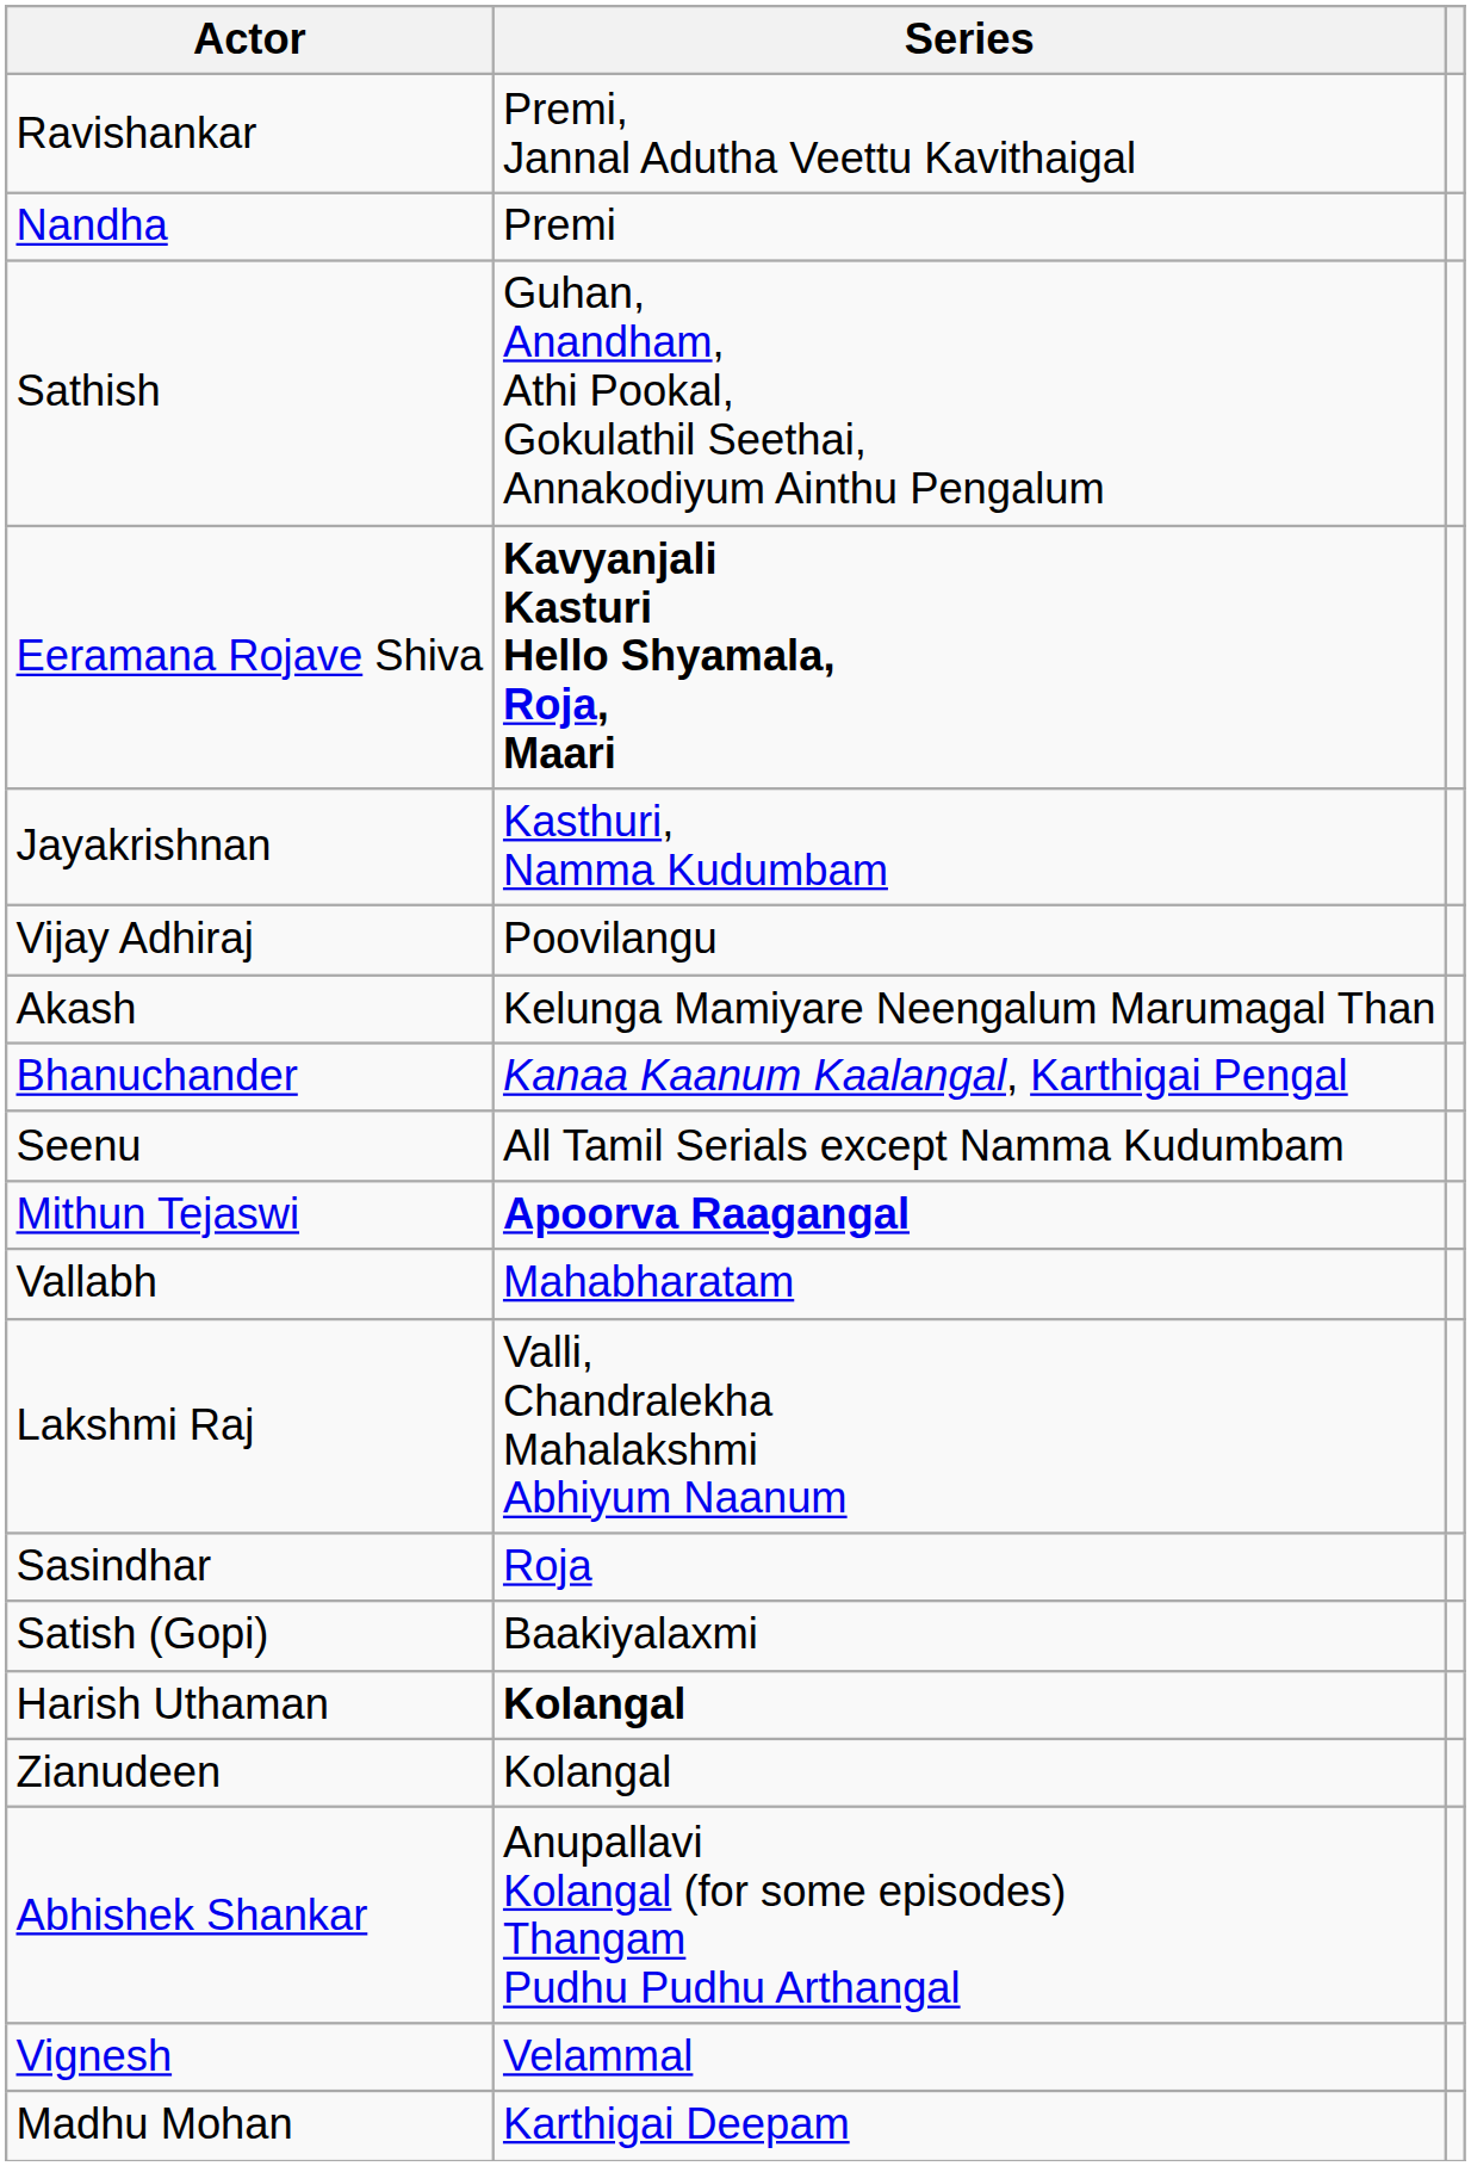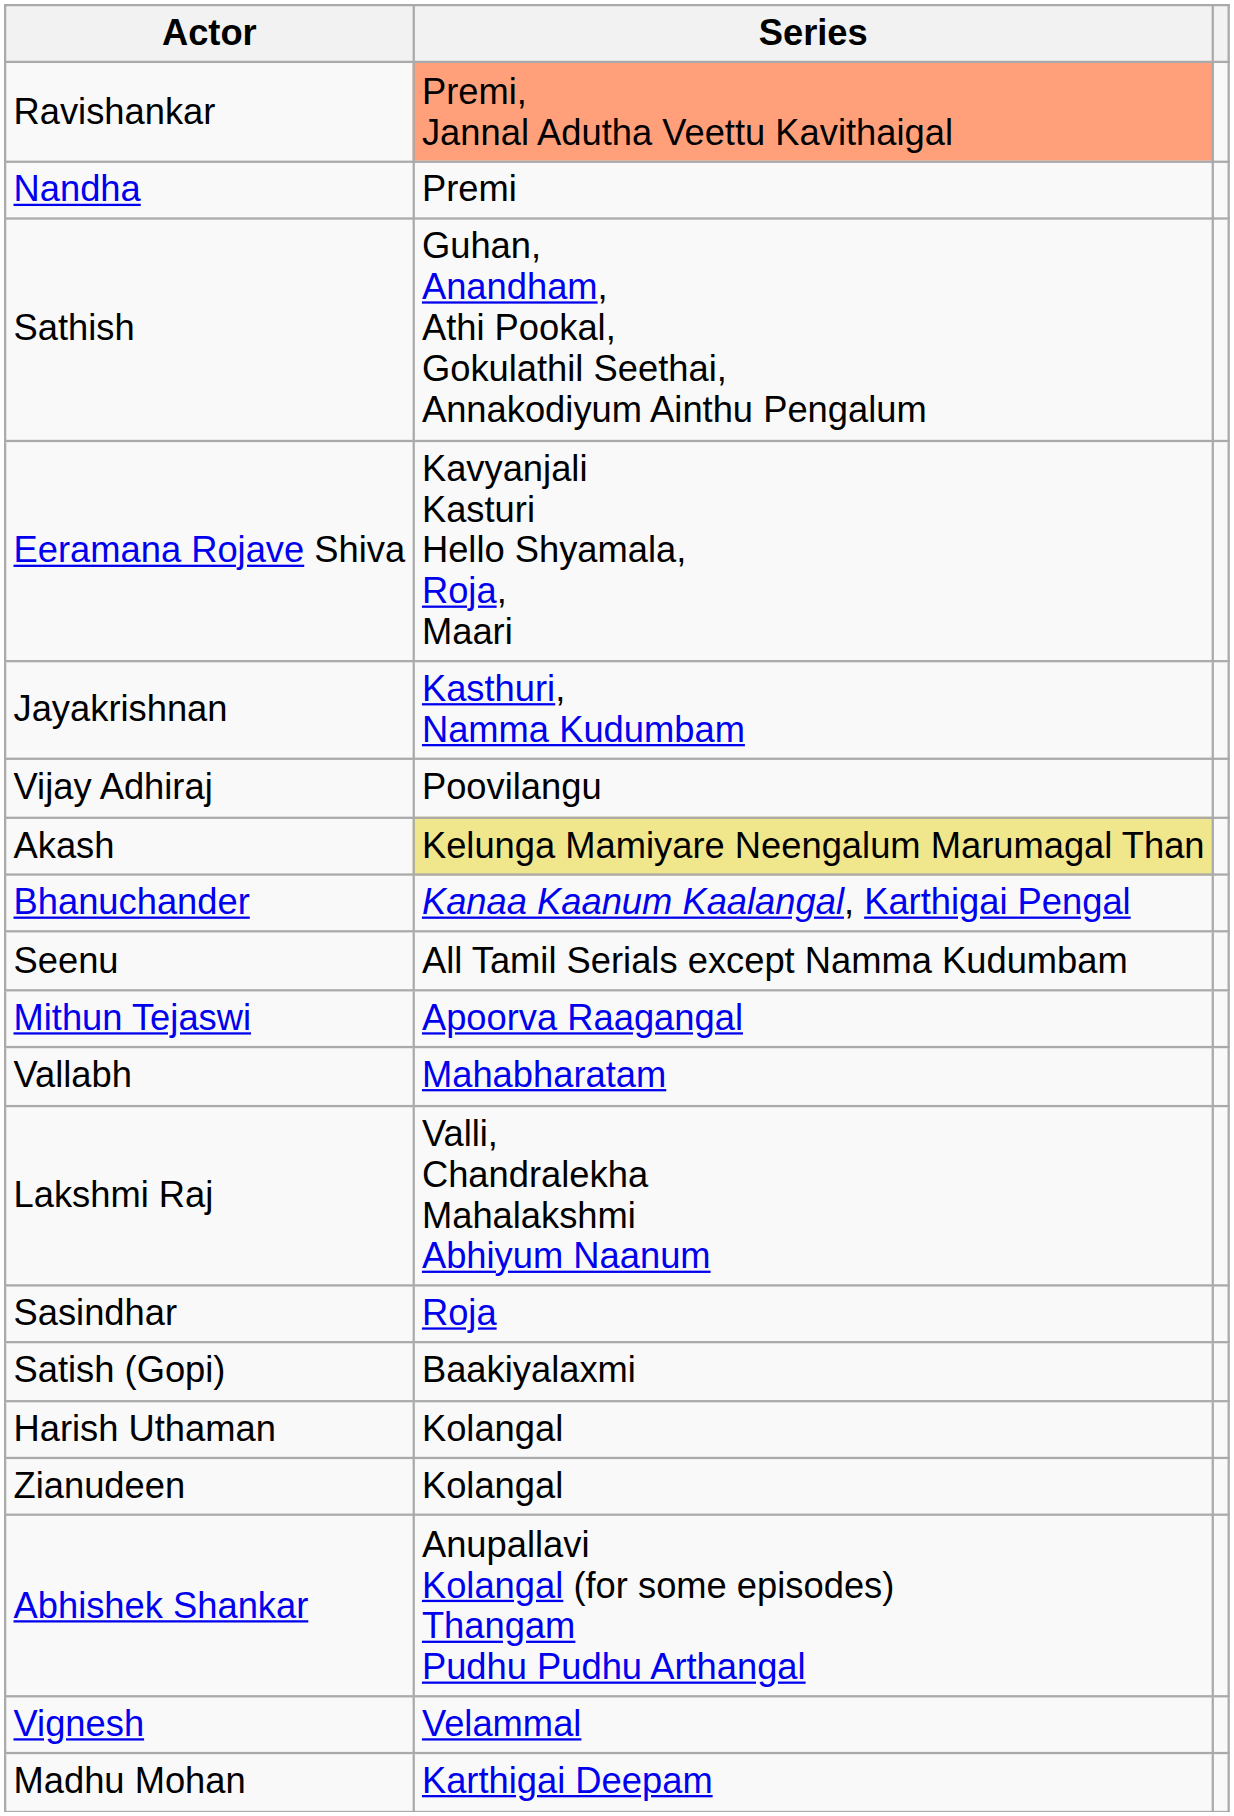Ravishankar | Series: no background -> lightsalmon background
Eeramana Rojave Shiva | Series: bold -> normal
Akash | Series: no background -> khaki background
Mithun Tejaswi | Series: bold -> normal
Harish Uthaman | Series: bold -> normal
